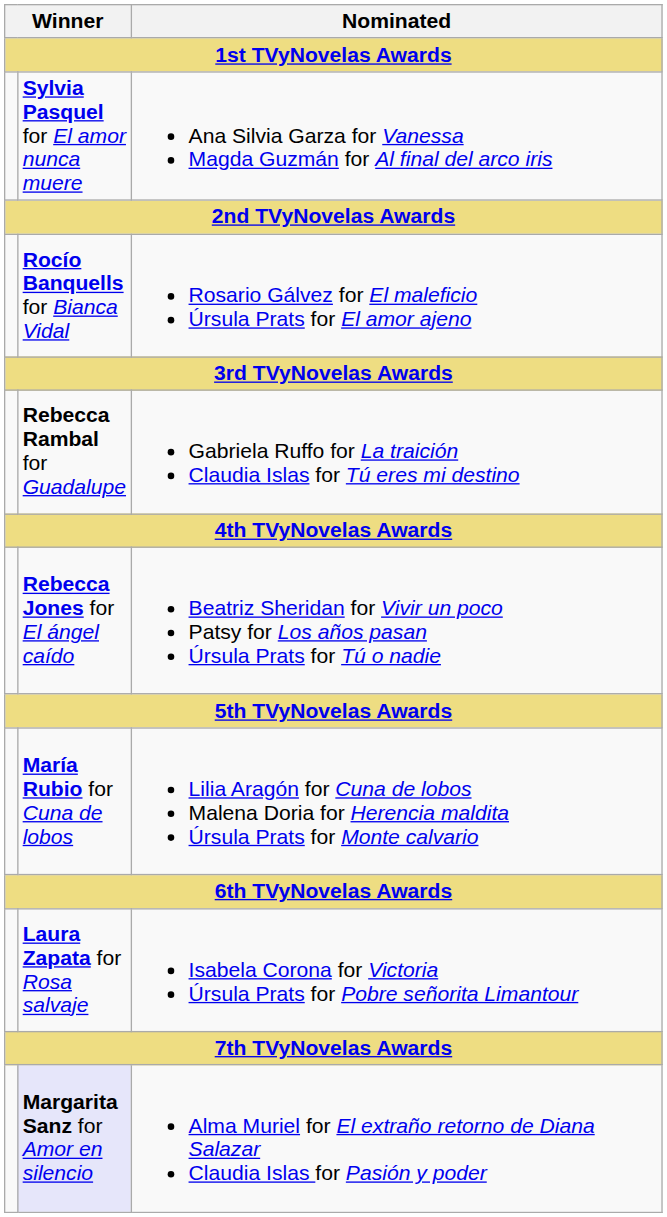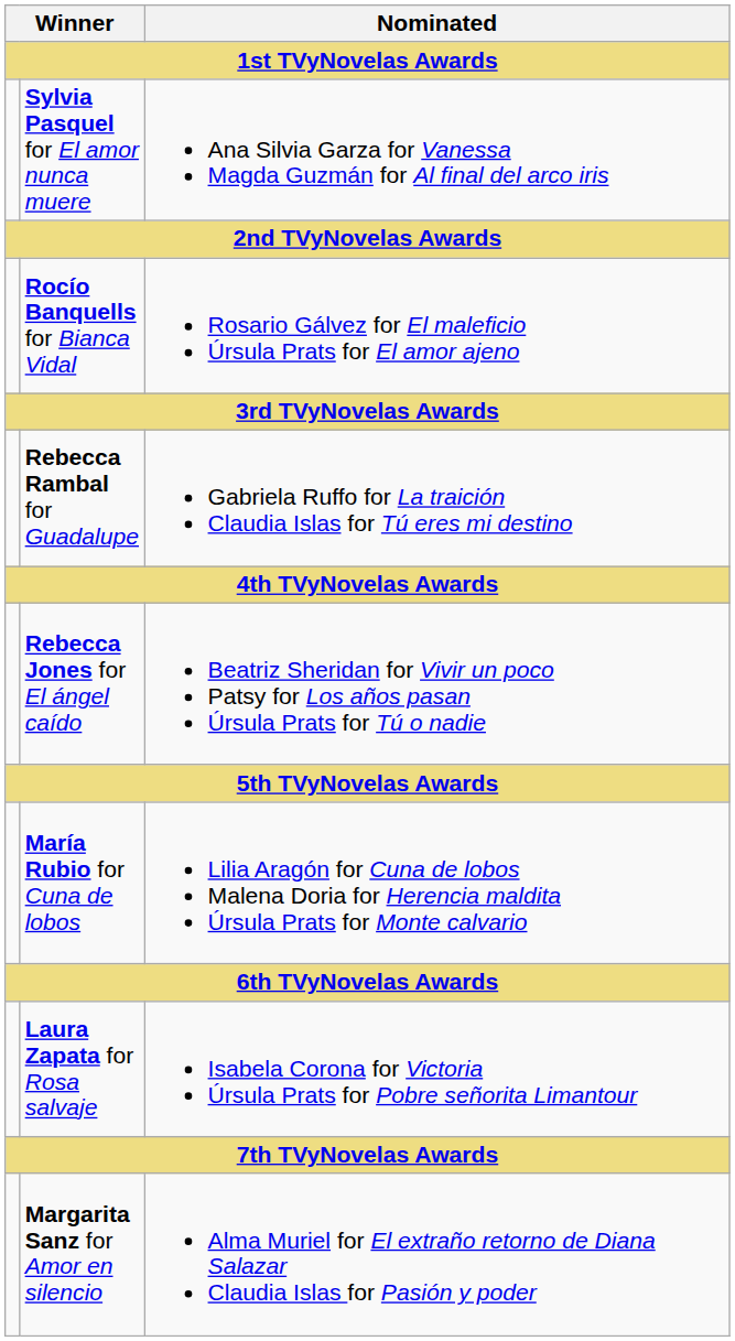Margarita Sanz for Amor en silencio | column 2: lavender background -> no background
